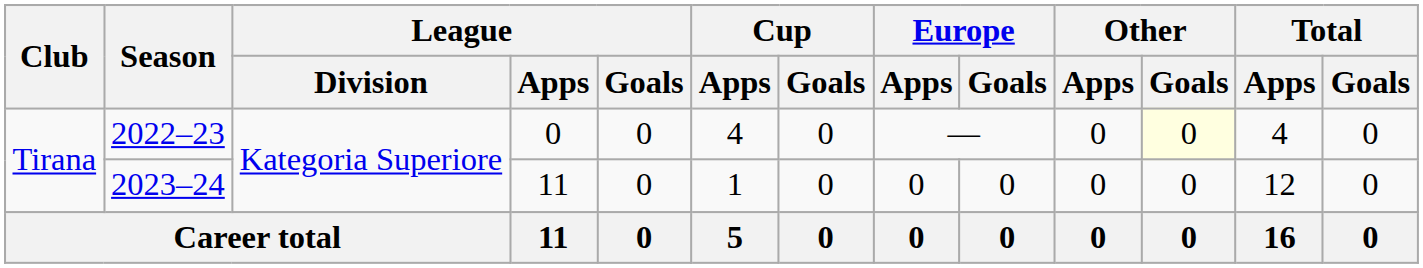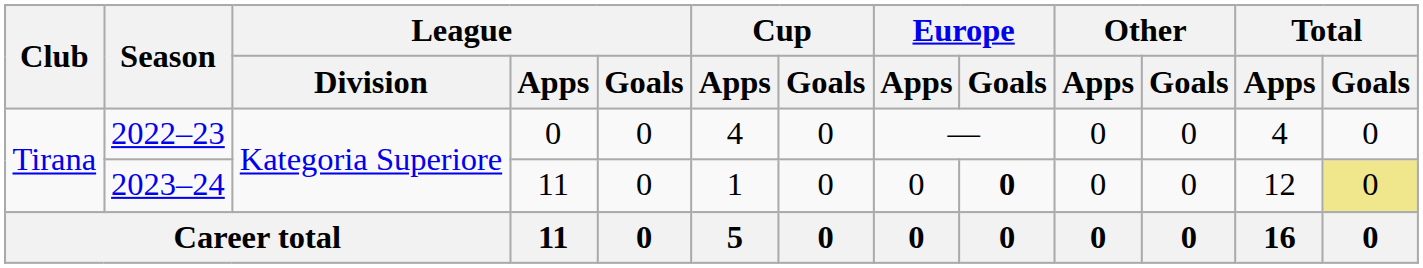2022–23 | Other / Goals: lightyellow background -> no background
2023–24 | Europe / Goals: normal -> bold
2023–24 | Total / Goals: no background -> khaki background
